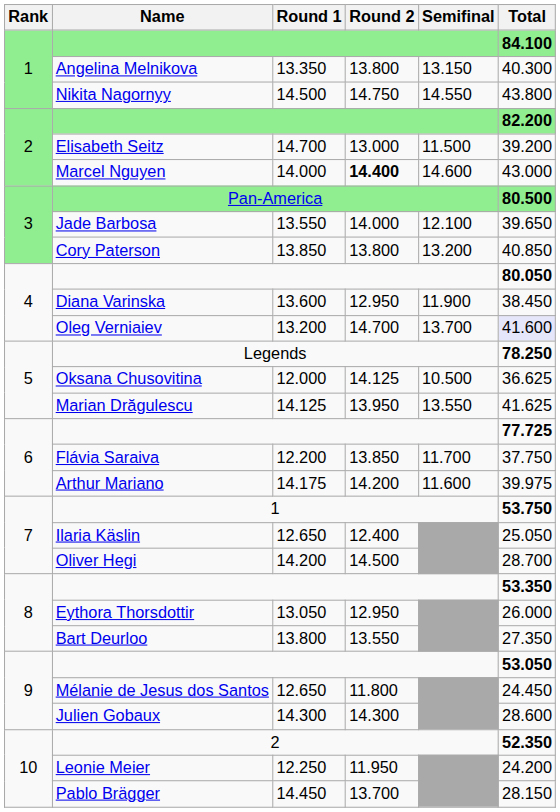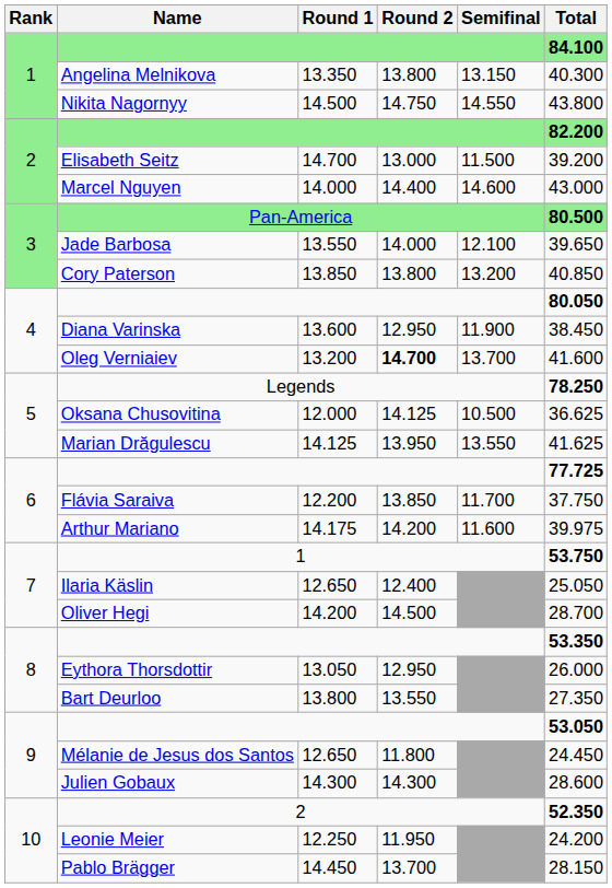Marcel Nguyen | Round 2: bold -> normal
Oleg Verniaiev | Round 2: normal -> bold
Oleg Verniaiev | Total: lavender background -> no background
